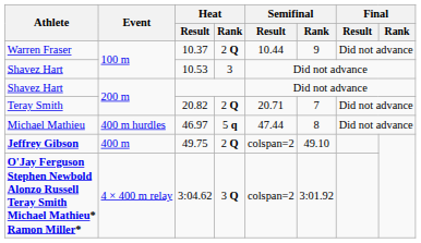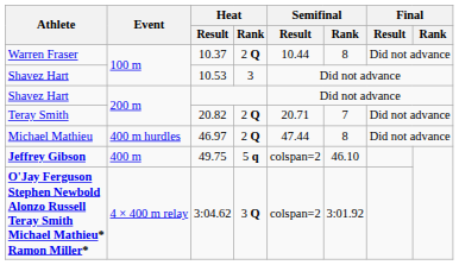10.37 | Semifinal / Rank: 9 -> 8
46.97 | Heat / Rank: 5 q -> 2 Q
49.75 | Heat / Rank: 2 Q -> 5 q
49.75 | Semifinal / Rank: 49.10 -> 46.10
